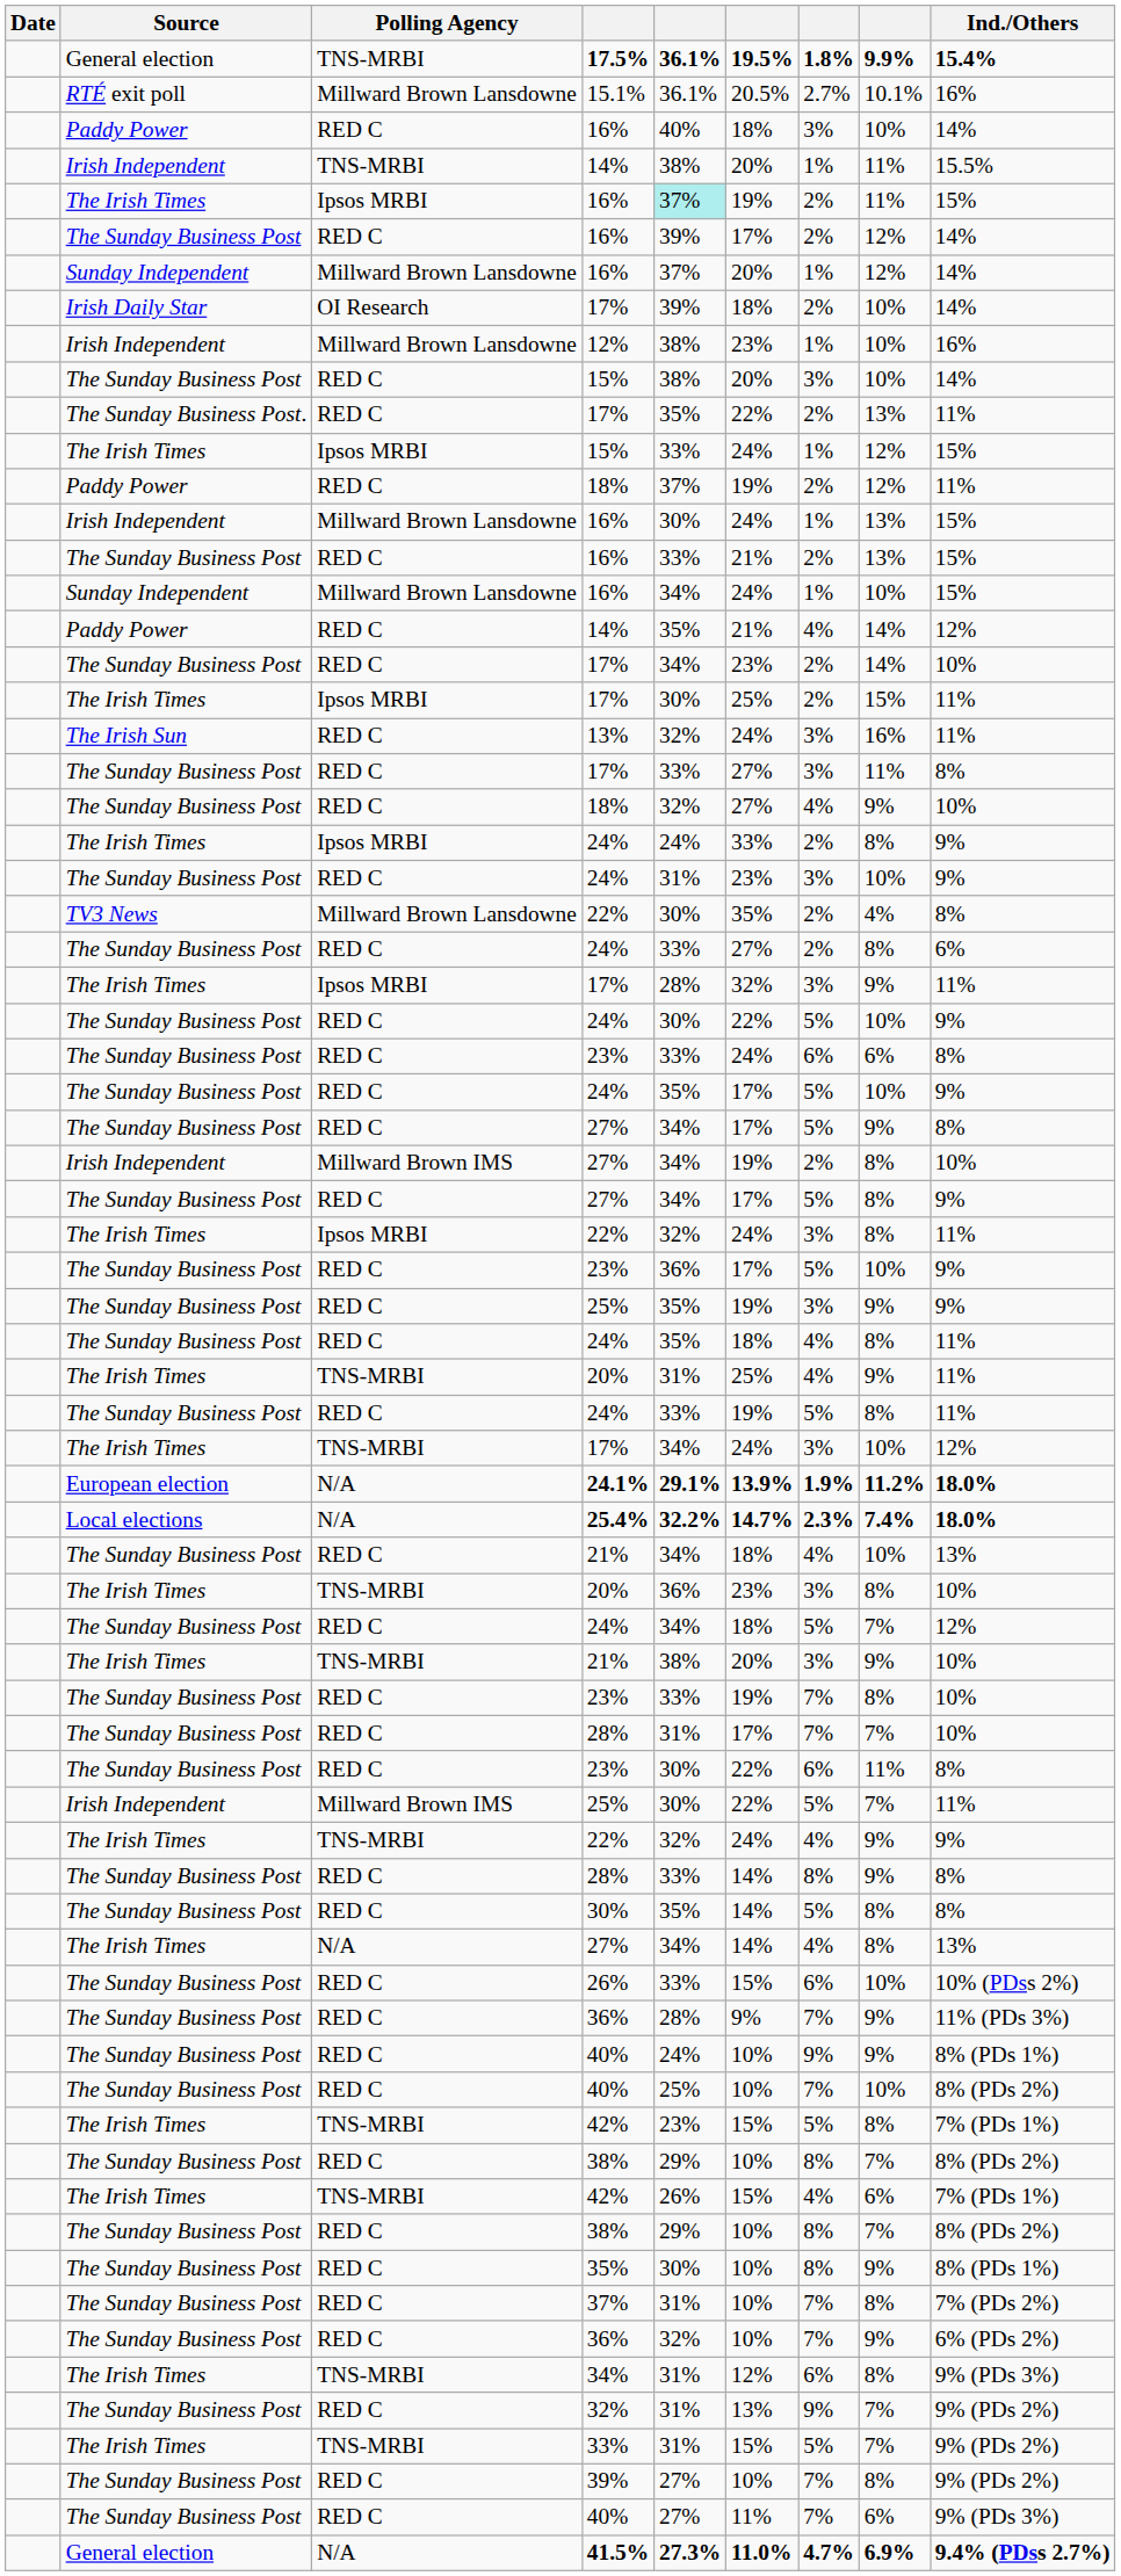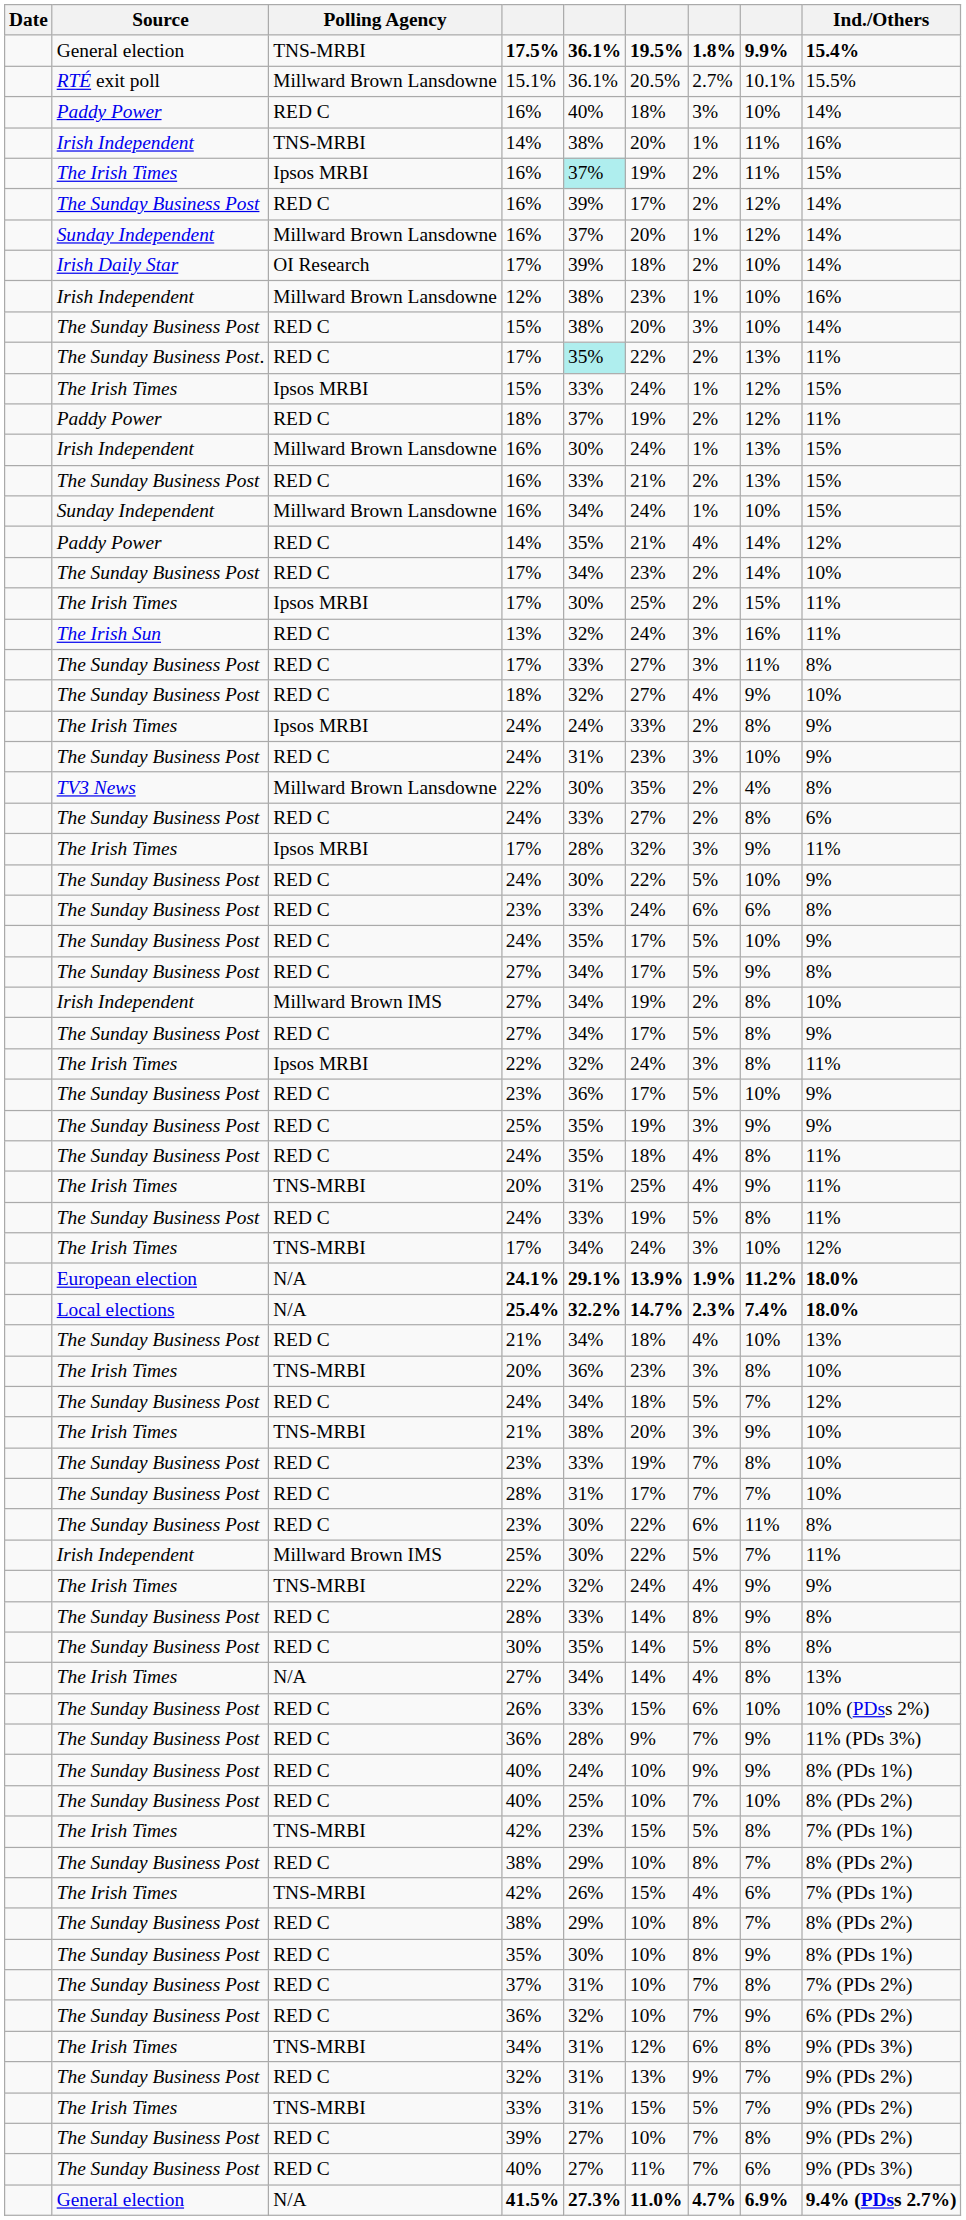15.1% | Ind./Others: 16% -> 15.5%
Irish Independent / 14% | Ind./Others: 15.5% -> 16%
The Sunday Business Post. / 17% | column 5: no background -> paleturquoise background
